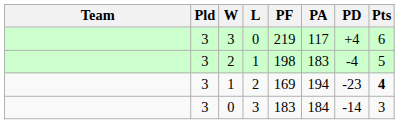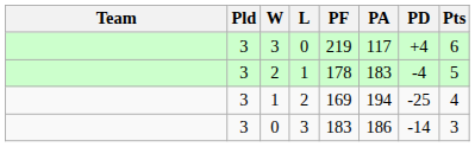row 3 | PF: 198 -> 178
row 4 | PD: -23 -> -25
row 4 | Pts: bold -> normal
row 5 | PA: 184 -> 186
